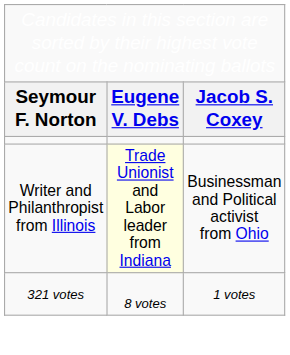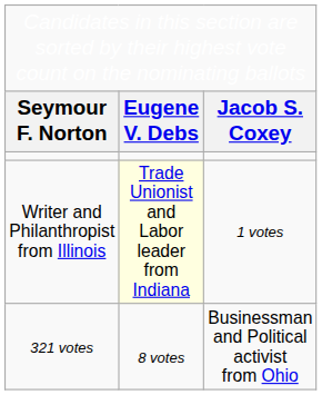Writer and Philanthropist from Illinois | column 3: Businessman and Political activist from Ohio -> 1 votes
321 votes | column 3: 1 votes -> Businessman and Political activist from Ohio
